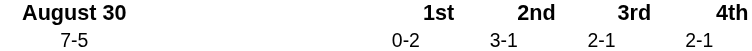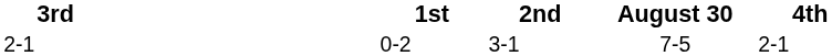columns swapped: August 30 <-> 3rd
